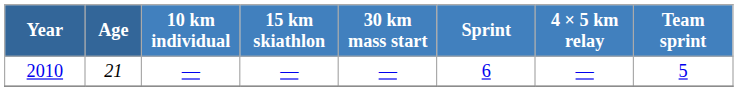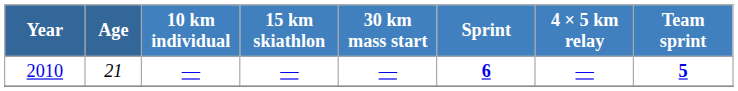2010 | Sprint: normal -> bold
2010 | Team sprint: normal -> bold
